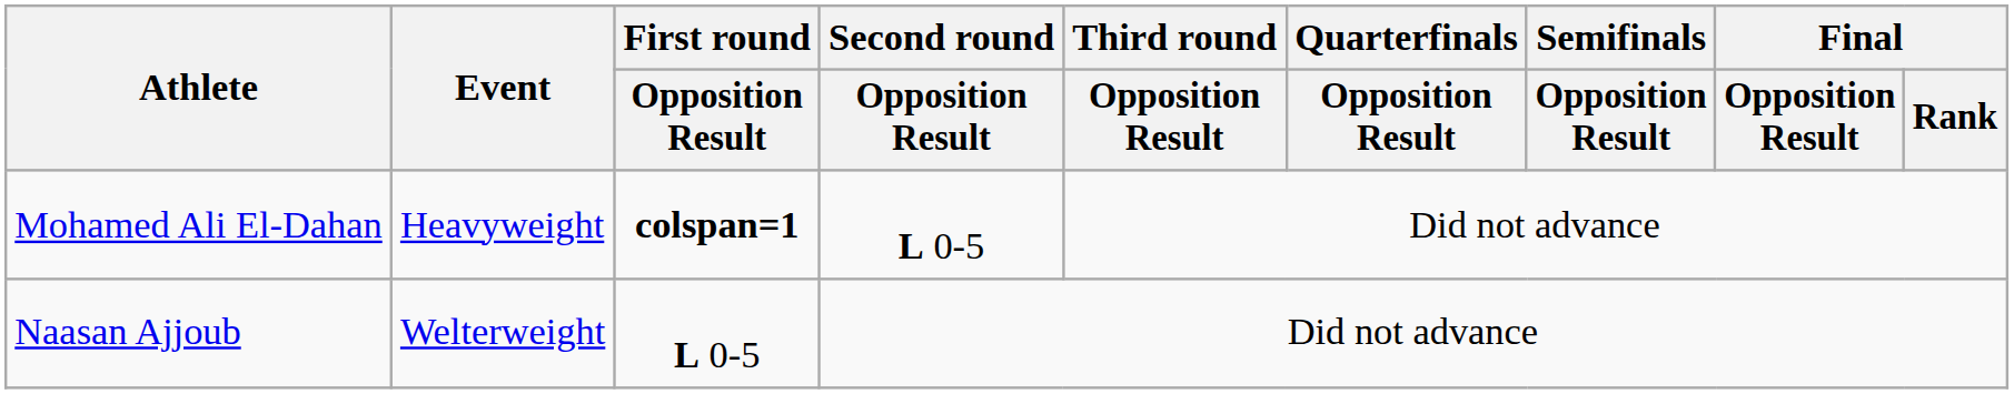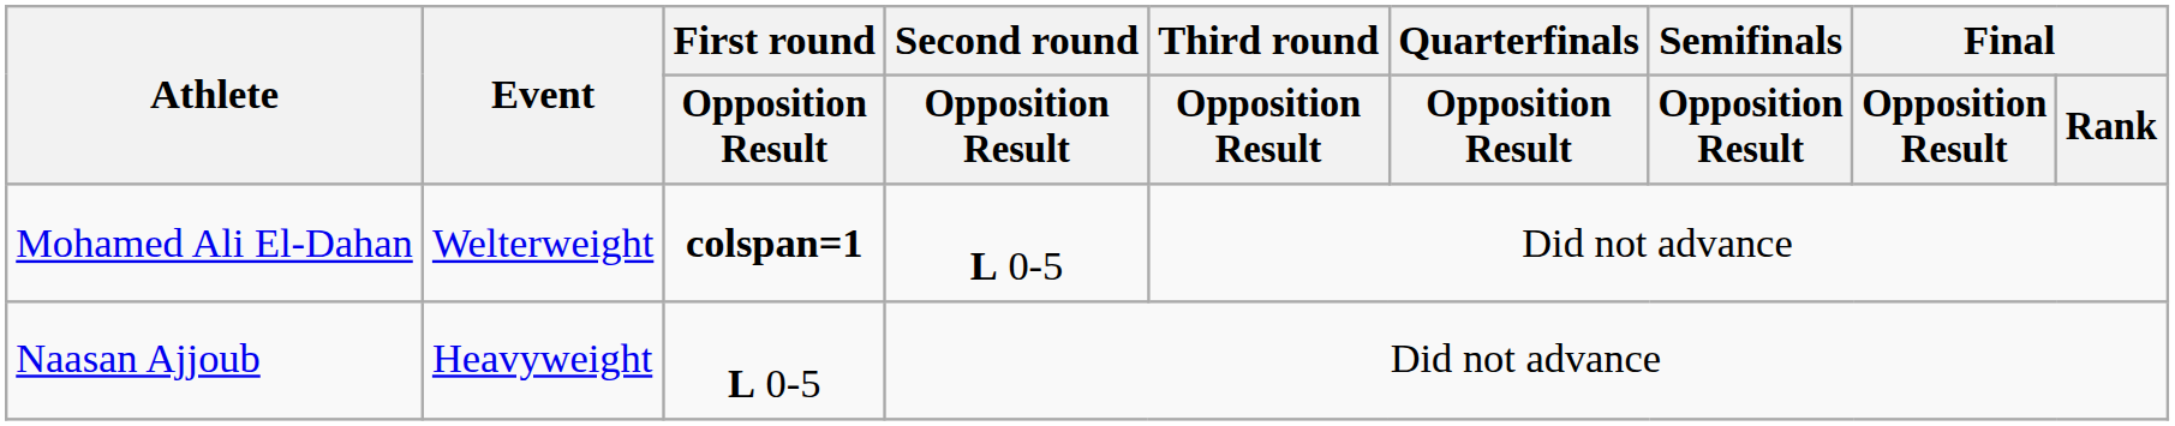Mohamed Ali El-Dahan | Event: Heavyweight -> Welterweight
Naasan Ajjoub | Event: Welterweight -> Heavyweight
